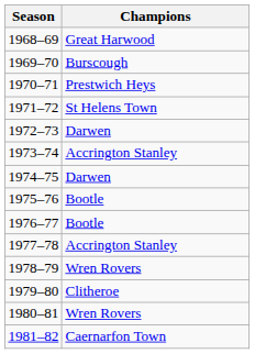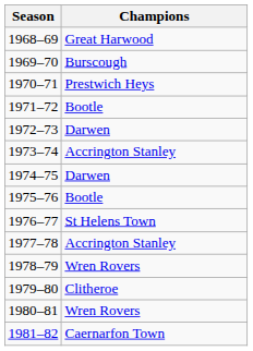1971–72 | Champions: St Helens Town -> Bootle
1976–77 | Champions: Bootle -> St Helens Town
